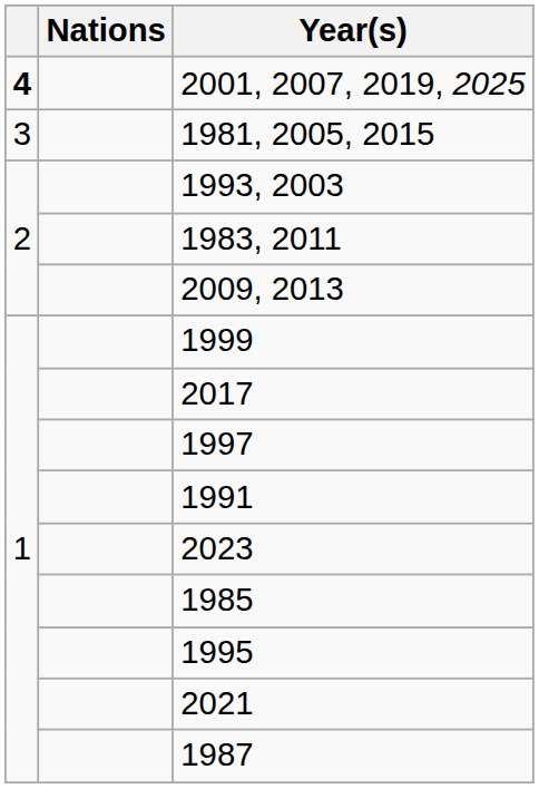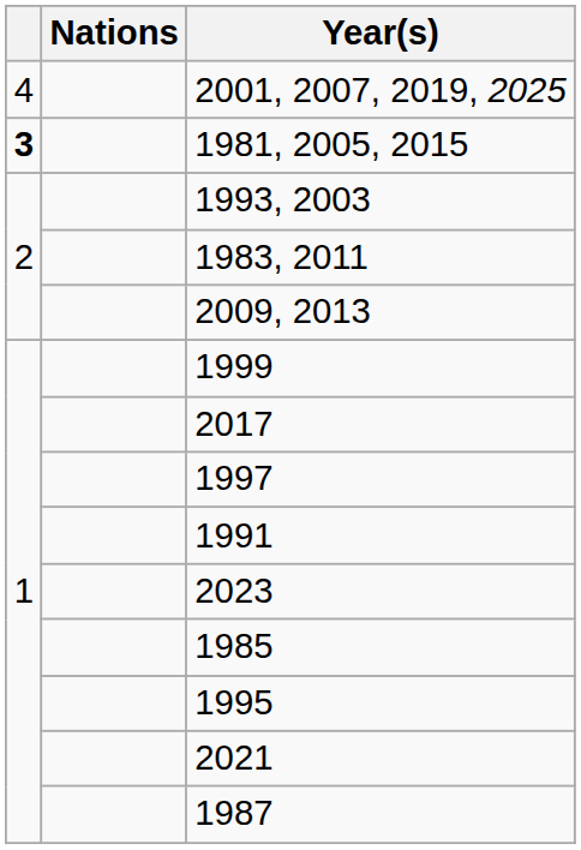2001, 2007, 2019, 2025 | column 1: bold -> normal
1981, 2005, 2015 | column 1: normal -> bold
